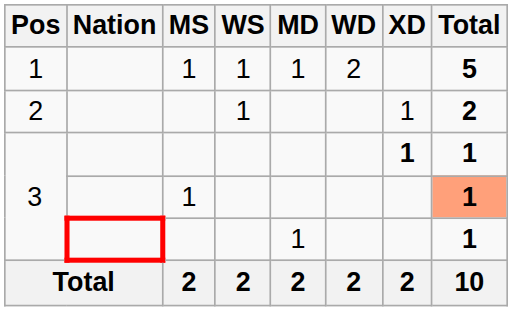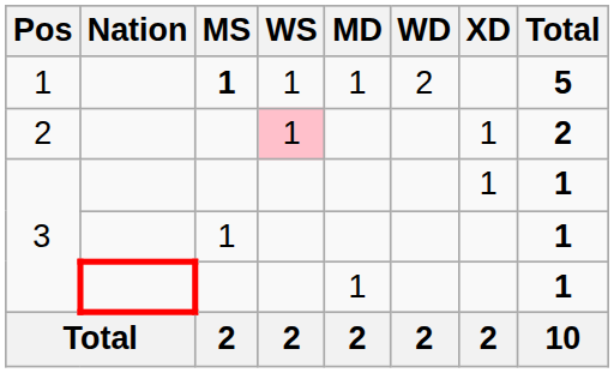row 2 | MS: normal -> bold
row 3 | WS: no background -> pink background
row 4 | XD: bold -> normal
row 5 | Total: lightsalmon background -> no background
